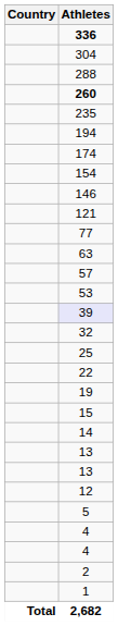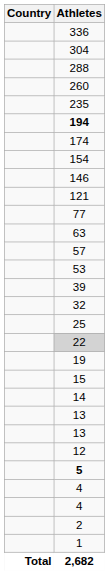row 2 | Athletes: bold -> normal
row 5 | Athletes: bold -> normal
row 7 | Athletes: normal -> bold
row 16 | Athletes: lavender background -> no background
row 19 | Athletes: no background -> lightgrey background
row 26 | Athletes: normal -> bold
